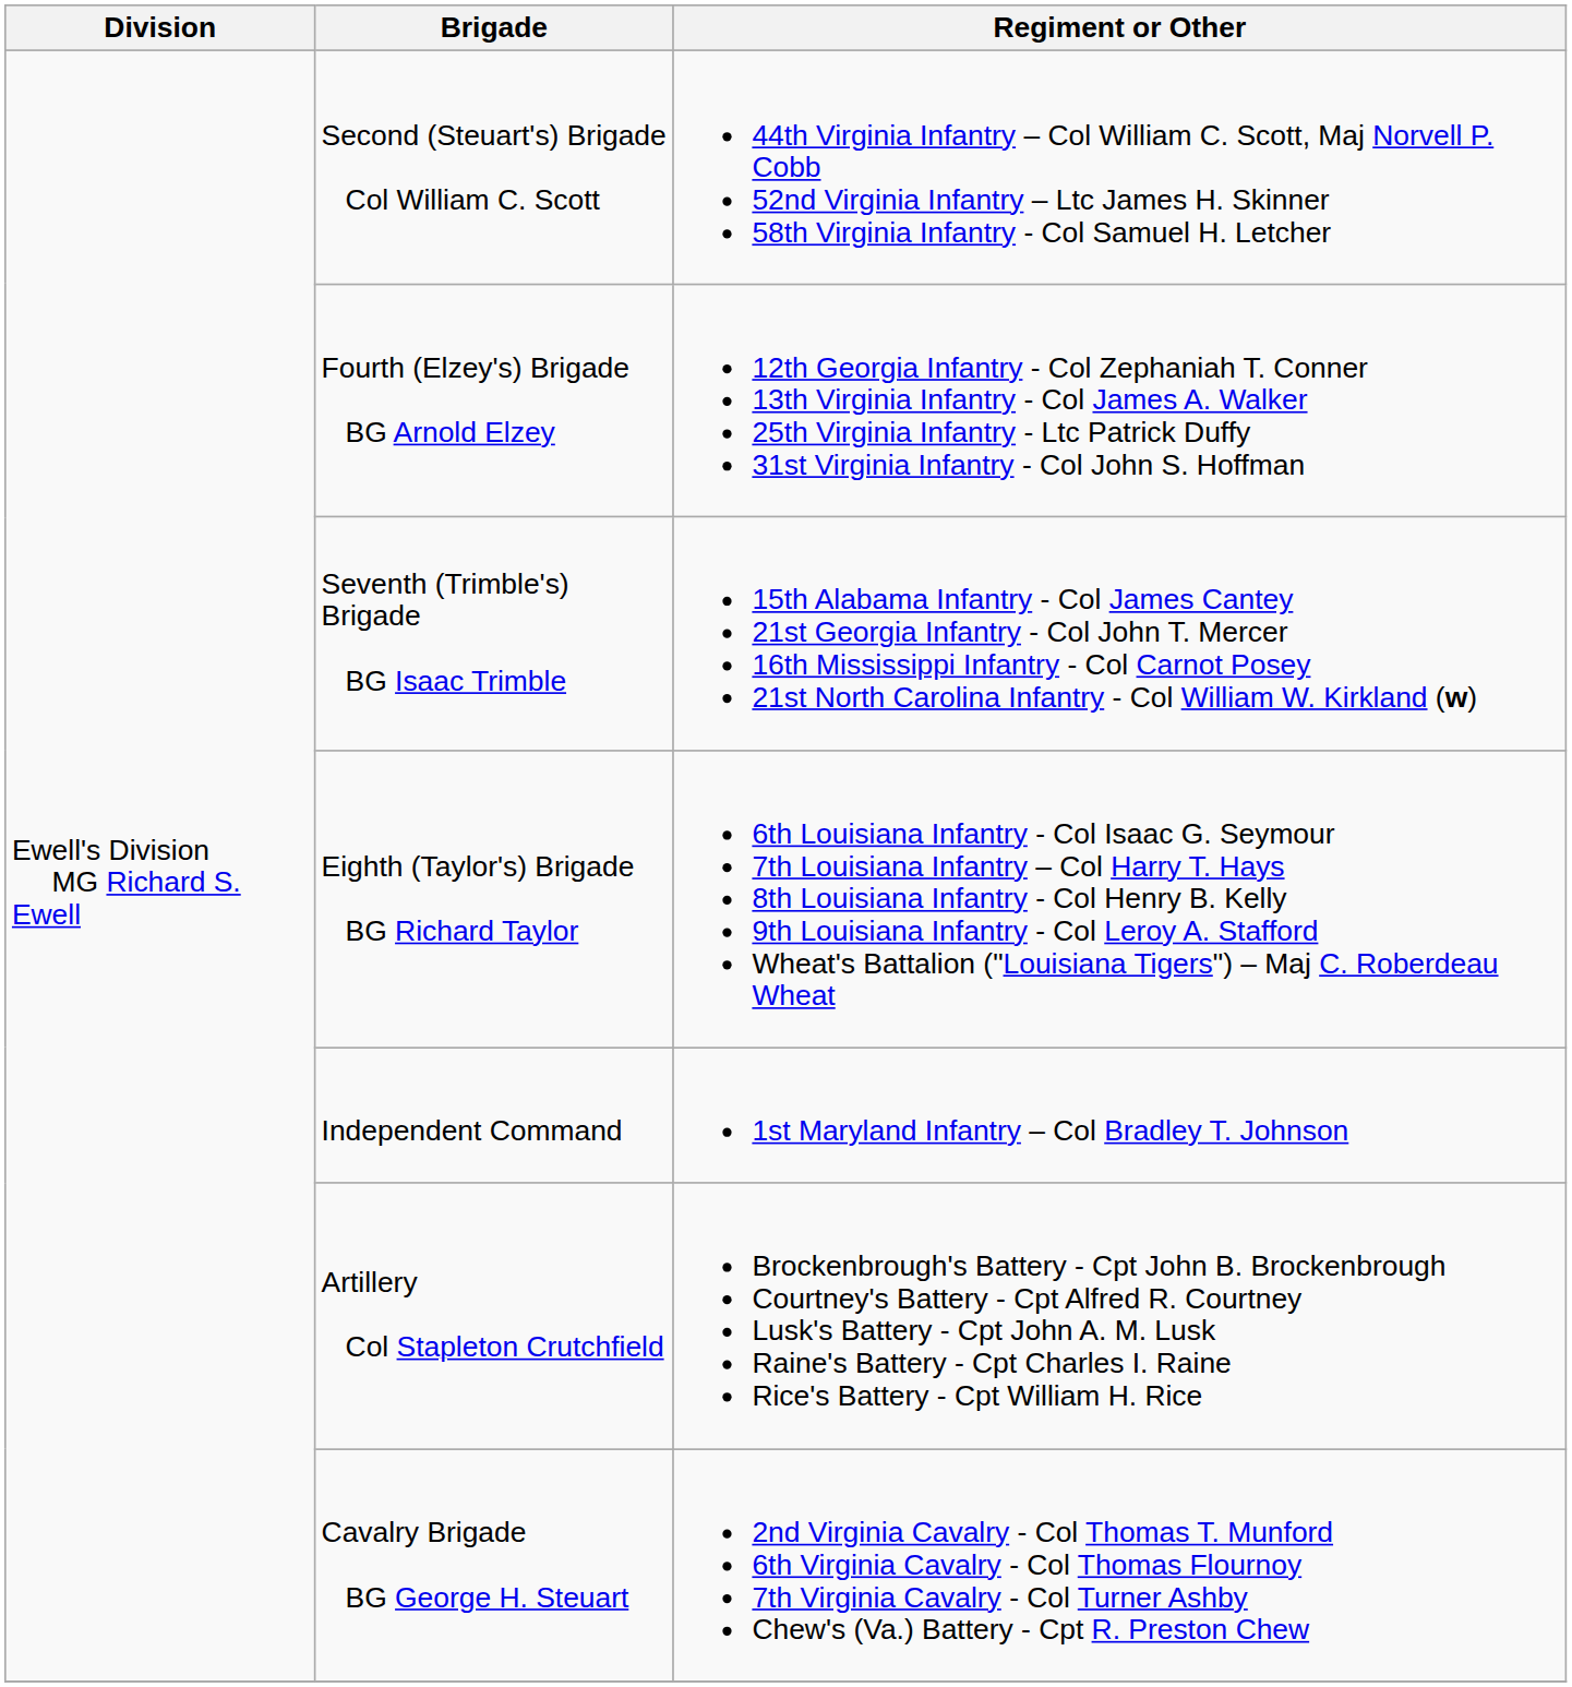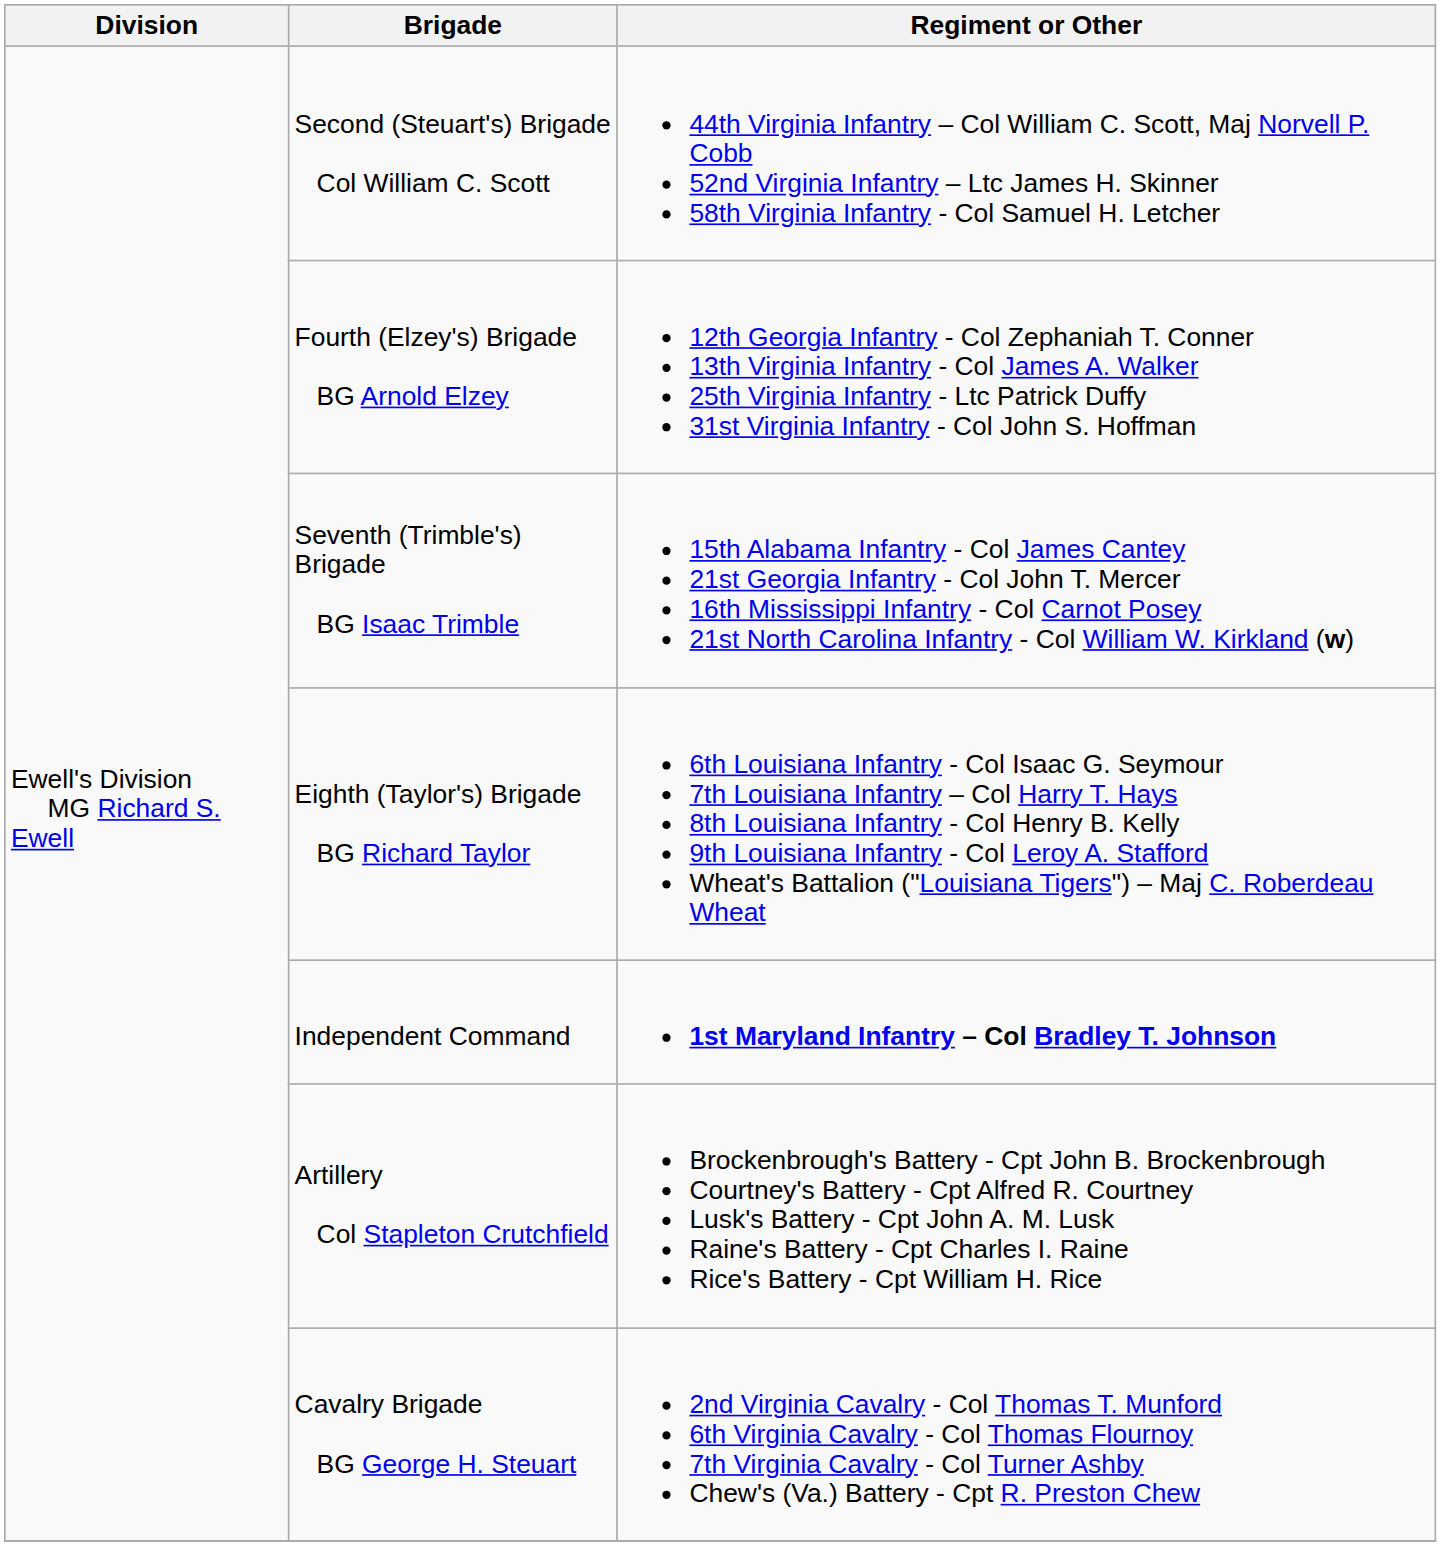Independent Command | Regiment or Other: normal -> bold
